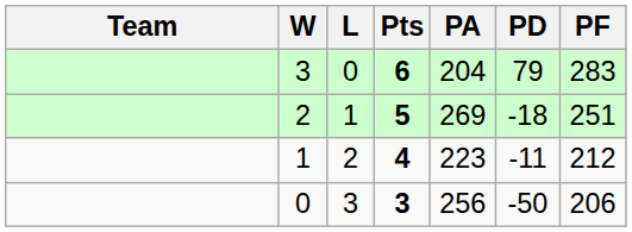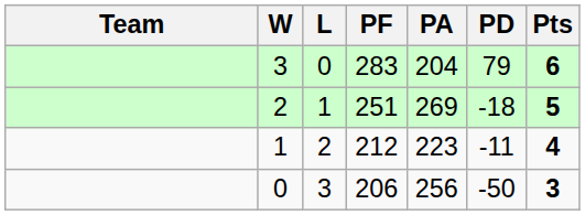columns swapped: PF <-> Pts
